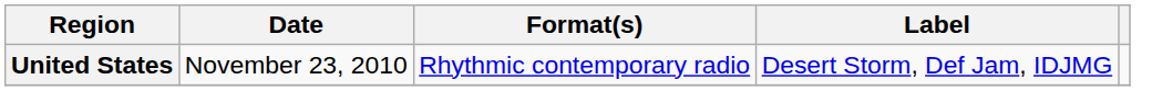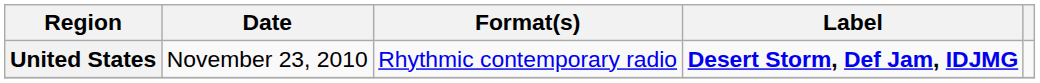United States | Label: normal -> bold
